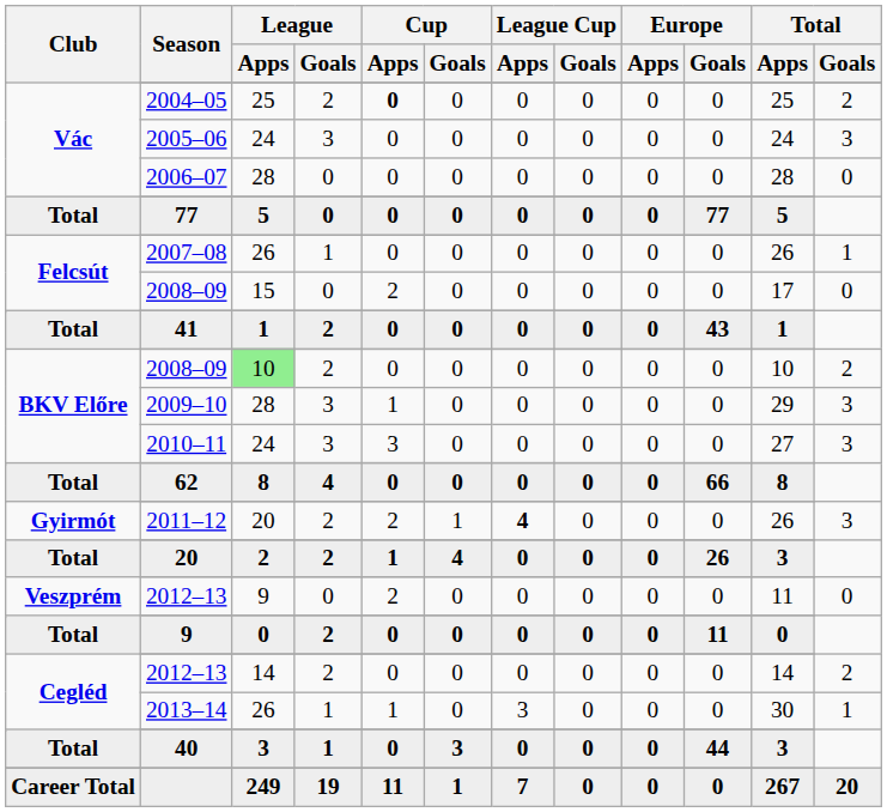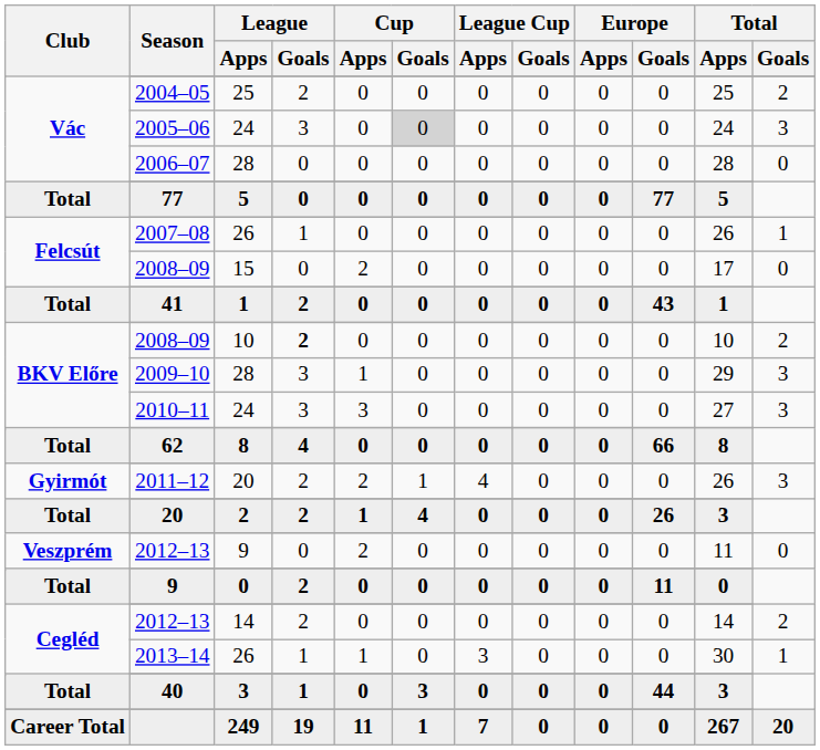2004–05 | Cup / Apps: bold -> normal
2005–06 | Cup / Goals: no background -> lightgrey background
BKV Előre / 2008–09 | League / Apps: lightgreen background -> no background
BKV Előre / 2008–09 | League / Goals: normal -> bold
2011–12 | League Cup / Apps: bold -> normal
